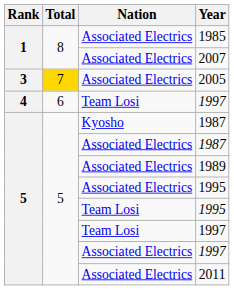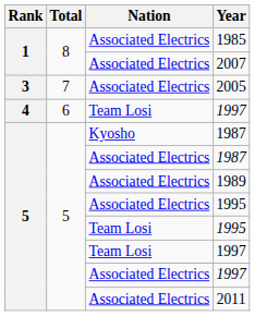2005 | Total: gold background -> no background
